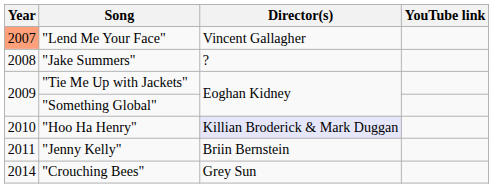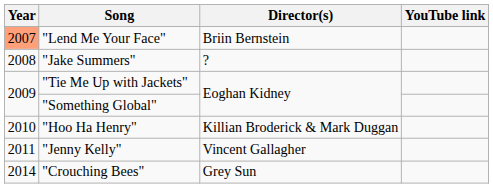"Lend Me Your Face" | Director(s): Vincent Gallagher -> Briin Bernstein
"Hoo Ha Henry" | Director(s): lavender background -> no background
"Jenny Kelly" | Director(s): Briin Bernstein -> Vincent Gallagher
